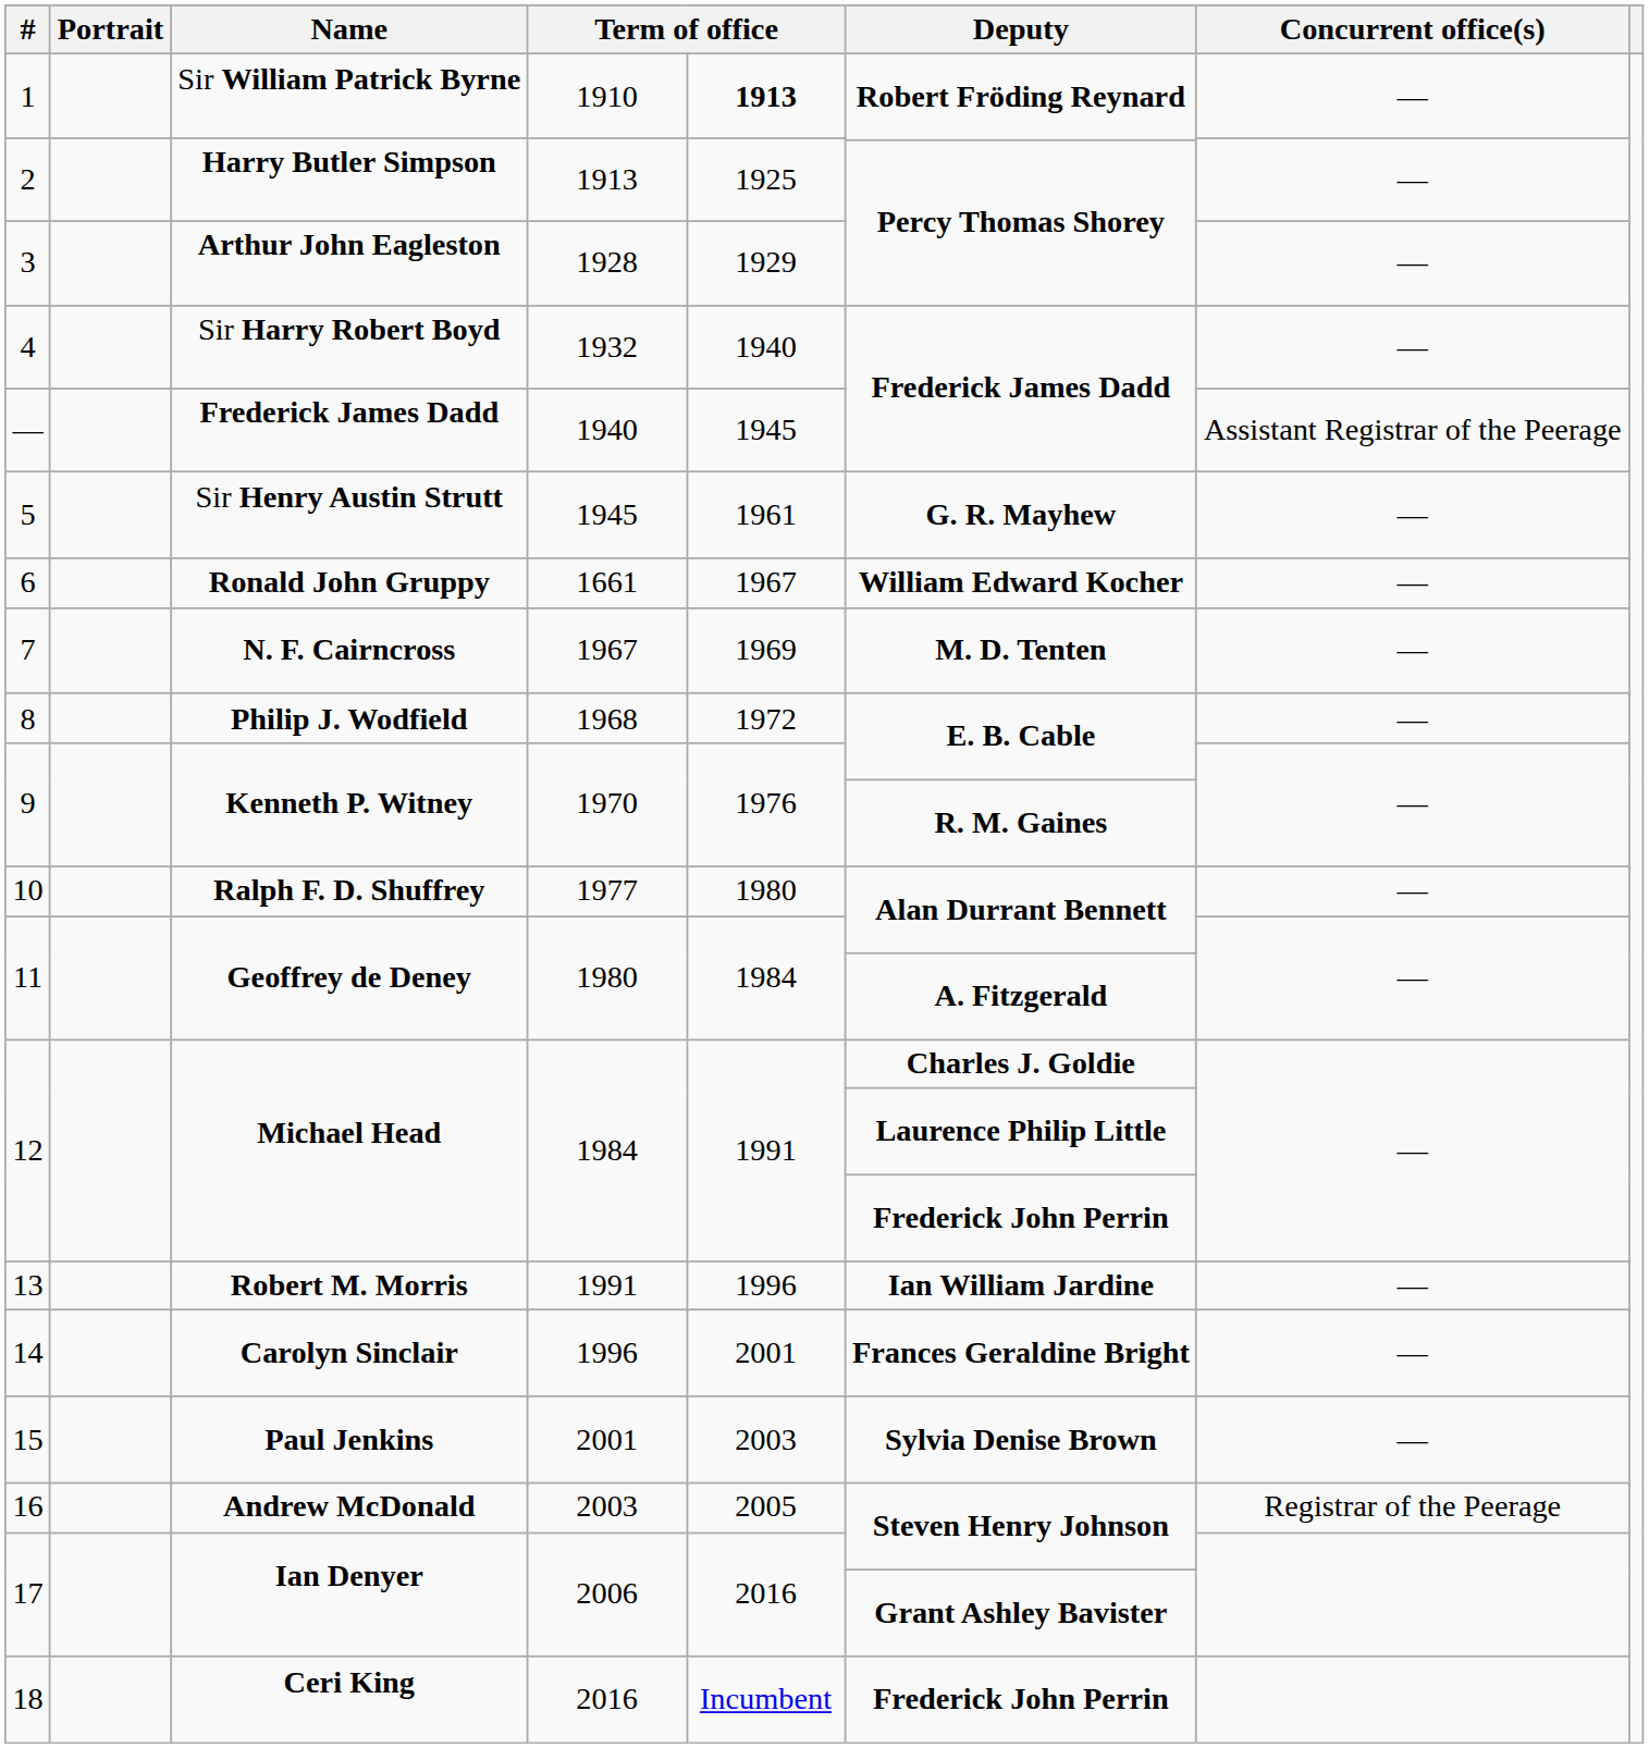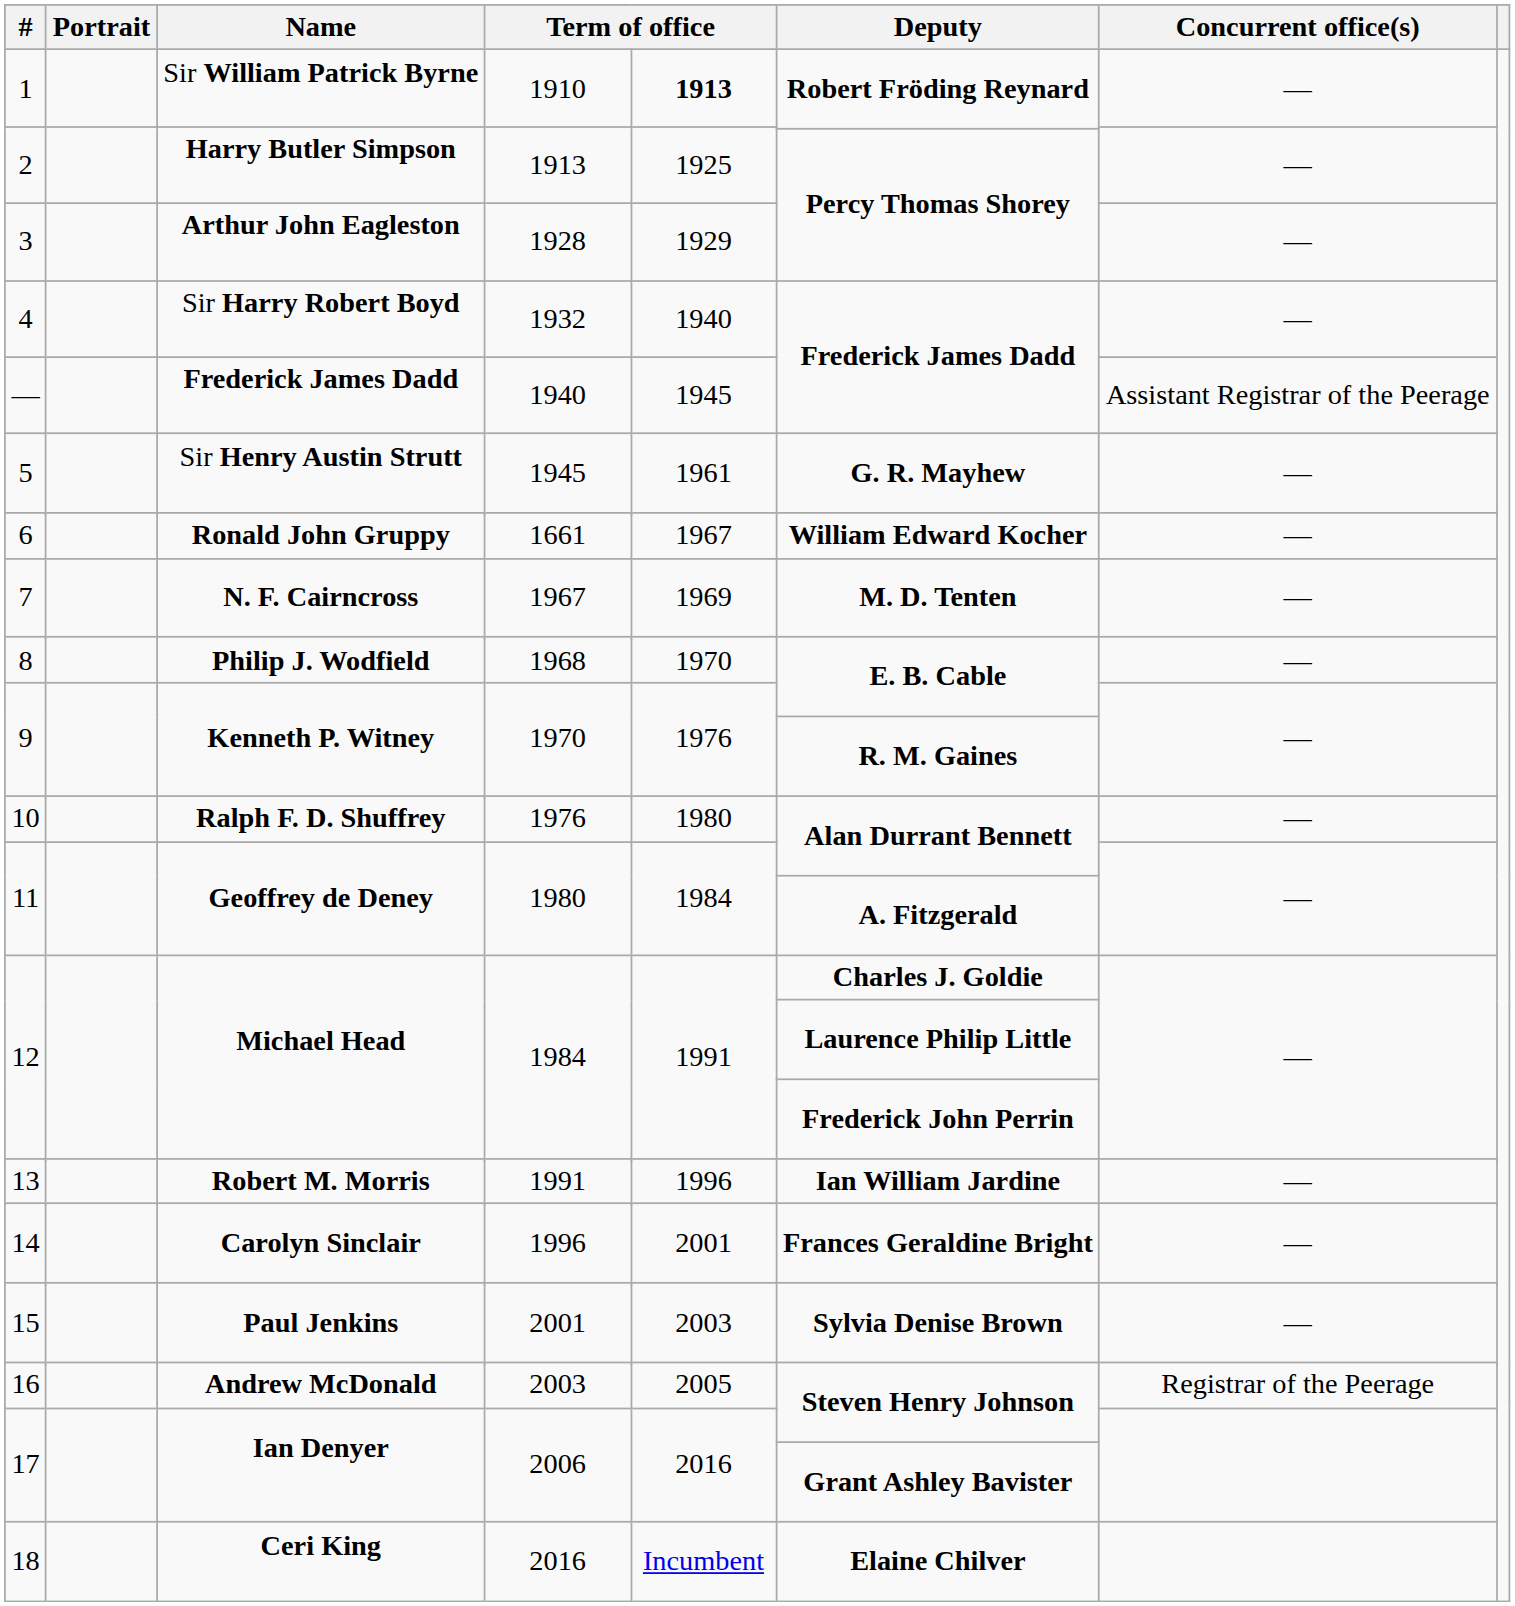8 | column 5: 1972 -> 1970
10 | column 4: 1977 -> 1976
18 | Deputy: Frederick John Perrin -> Elaine Chilver
